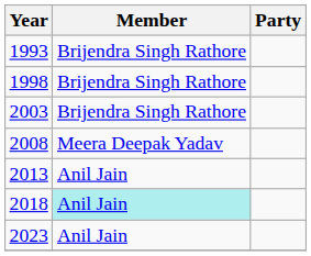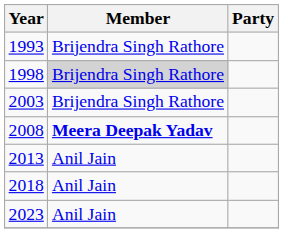1998 | Member: no background -> lightgrey background
2008 | Member: normal -> bold
2018 | Member: paleturquoise background -> no background
